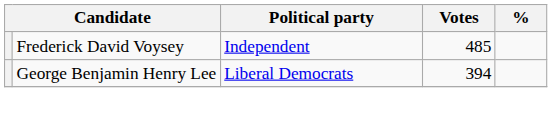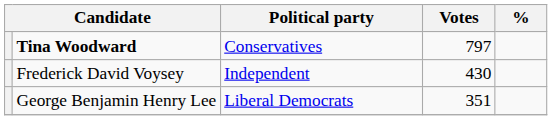+ row: Tina Woodward | Conservatives | 797
Frederick David Voysey | Votes: 485 -> 430
George Benjamin Henry Lee | Votes: 394 -> 351
